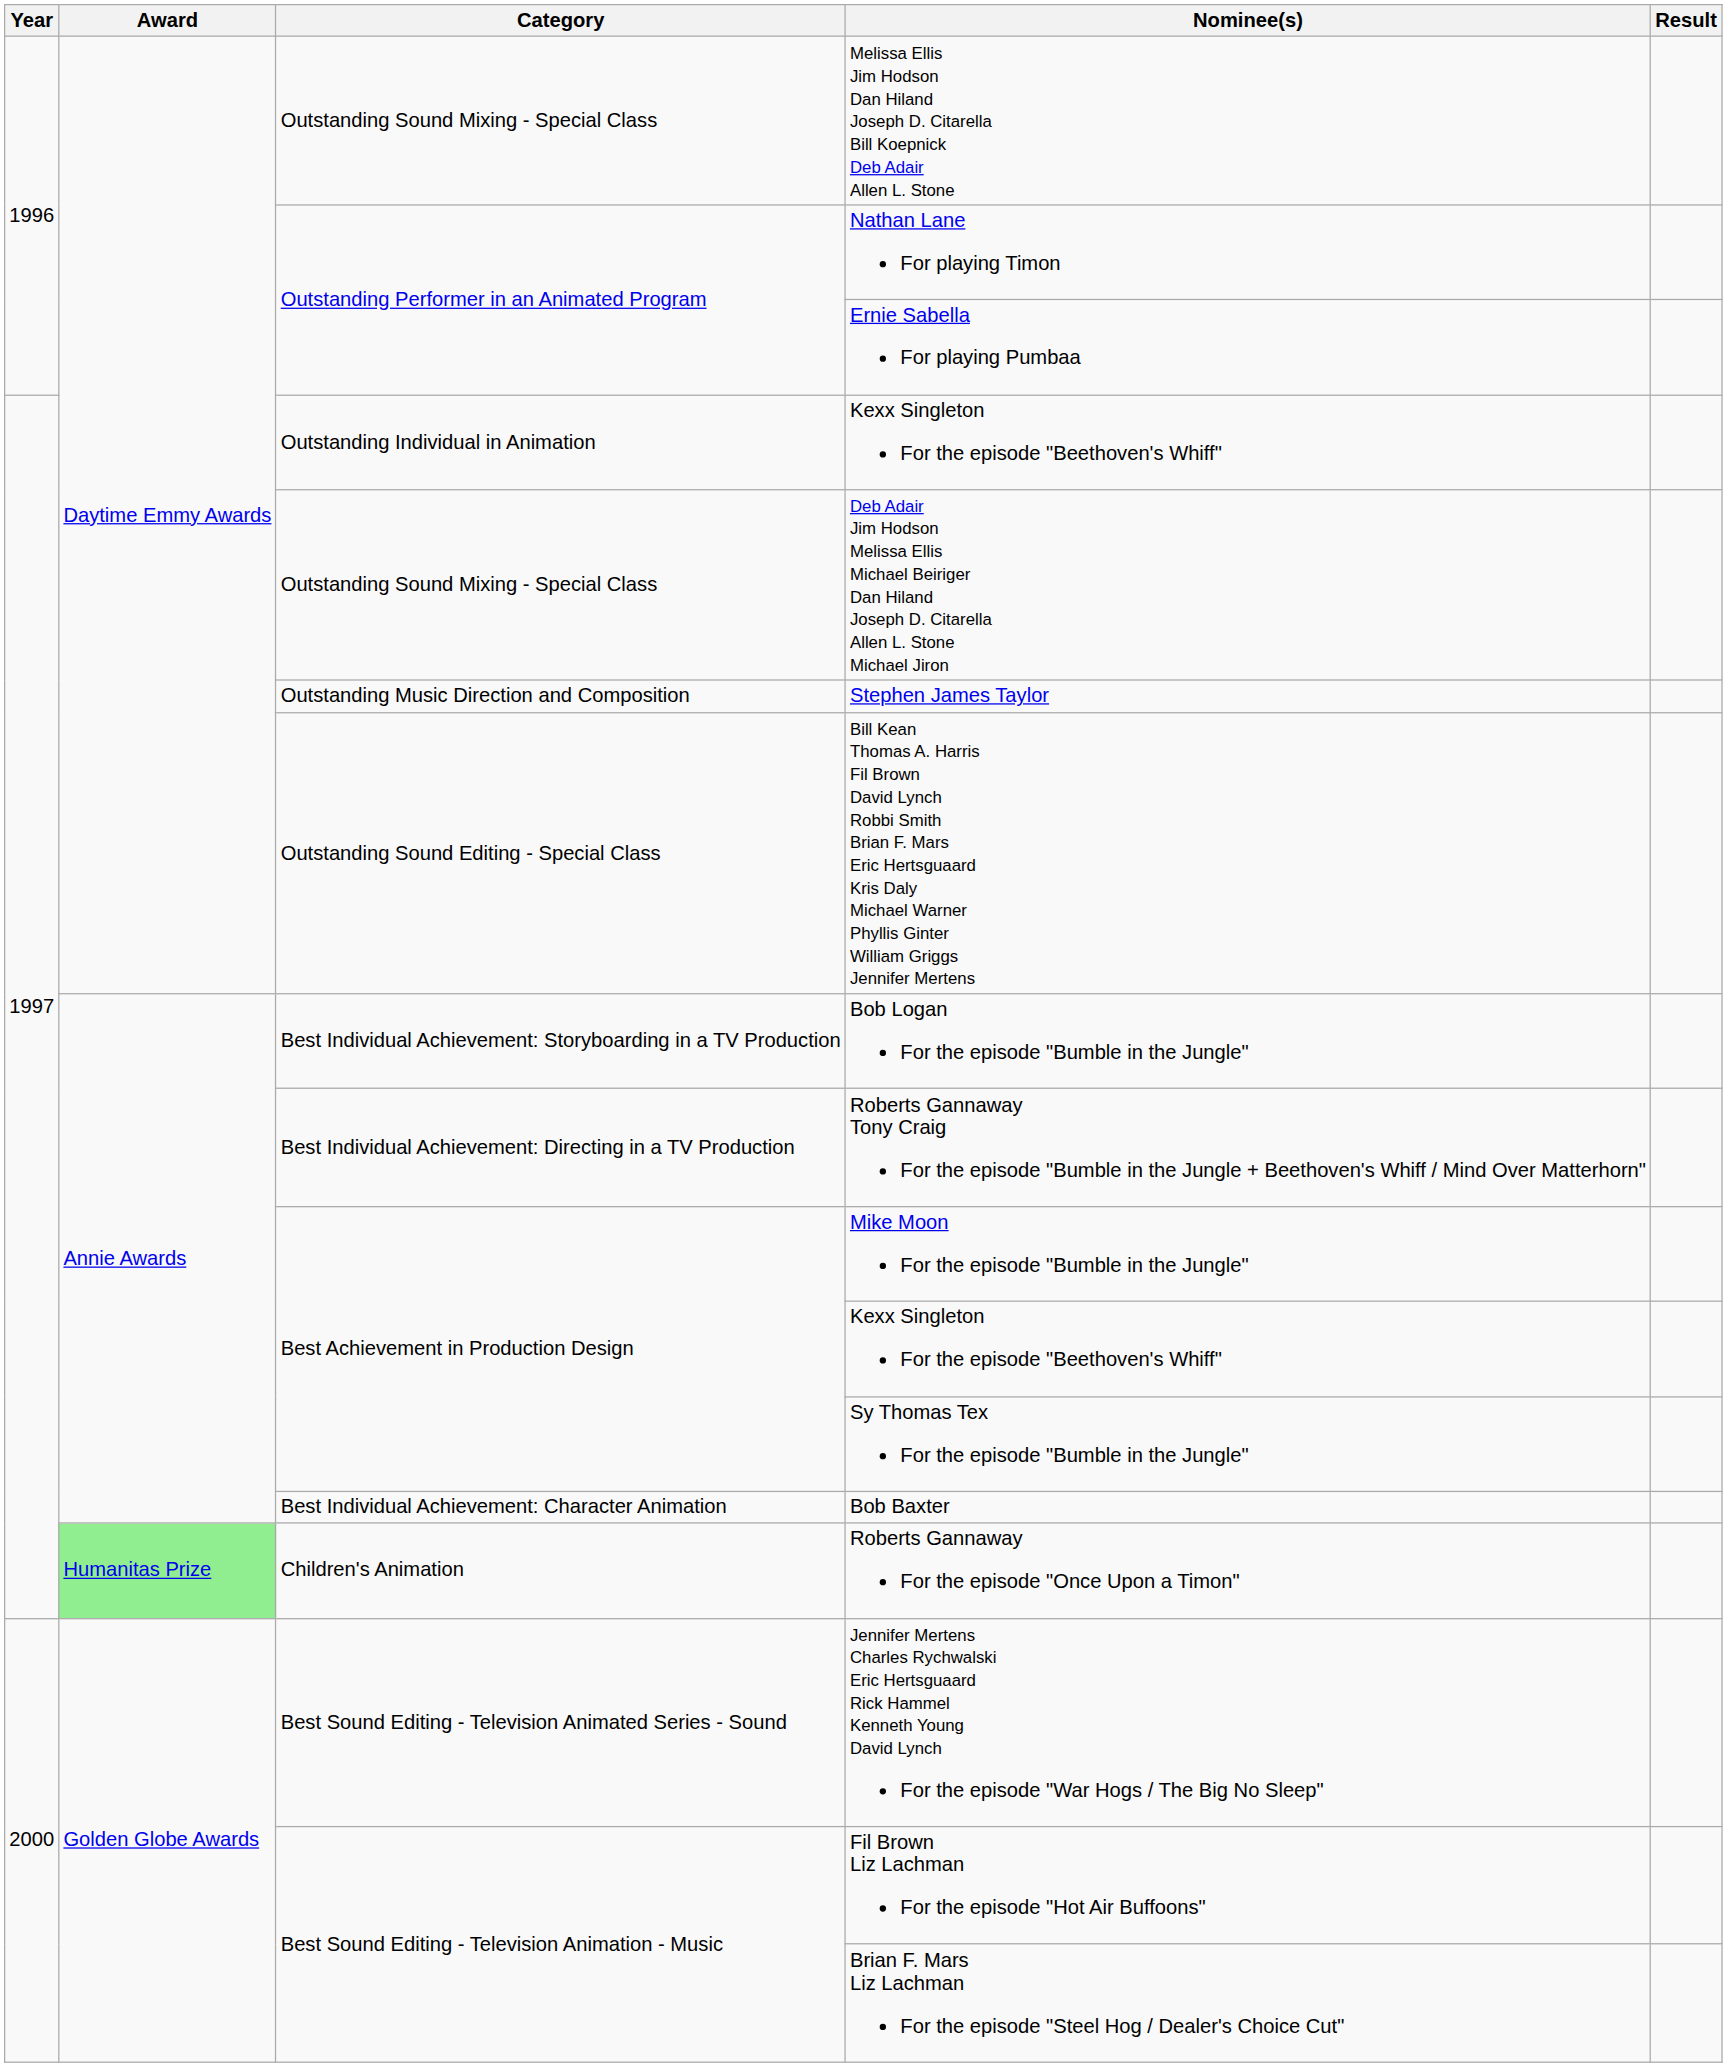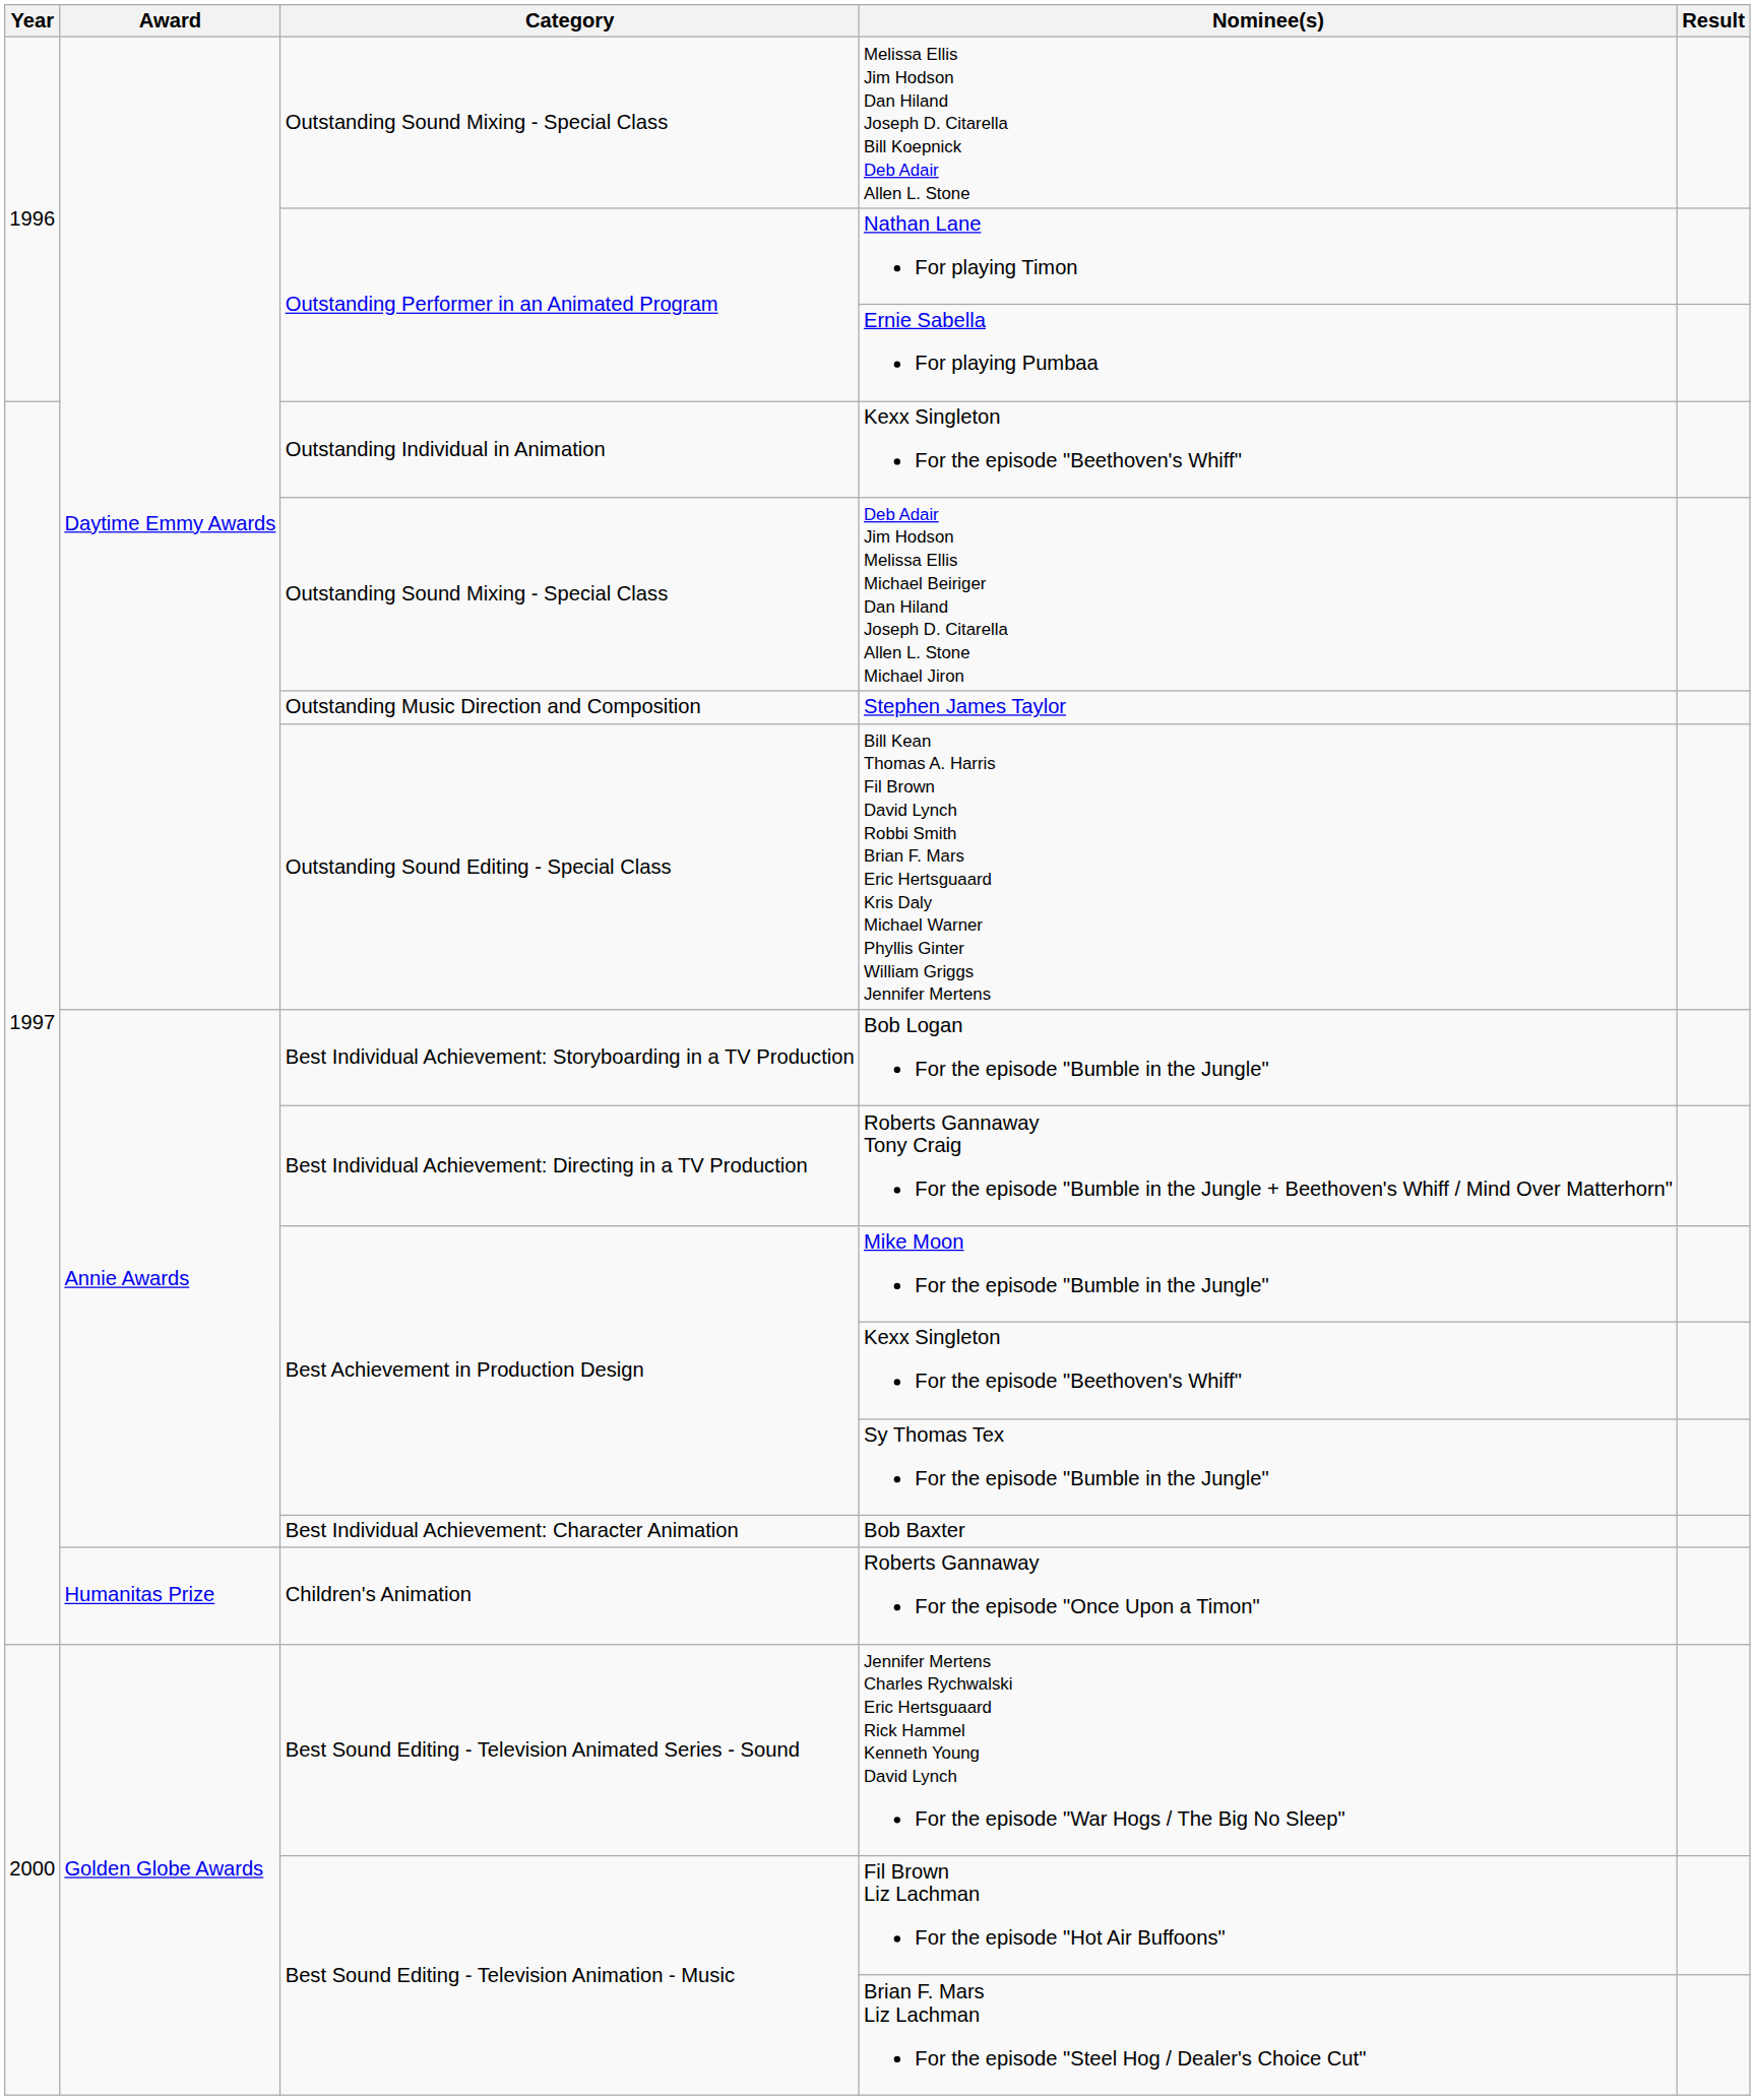Roberts Gannaway For the episode "Once Upon a Timon" | Award: lightgreen background -> no background
